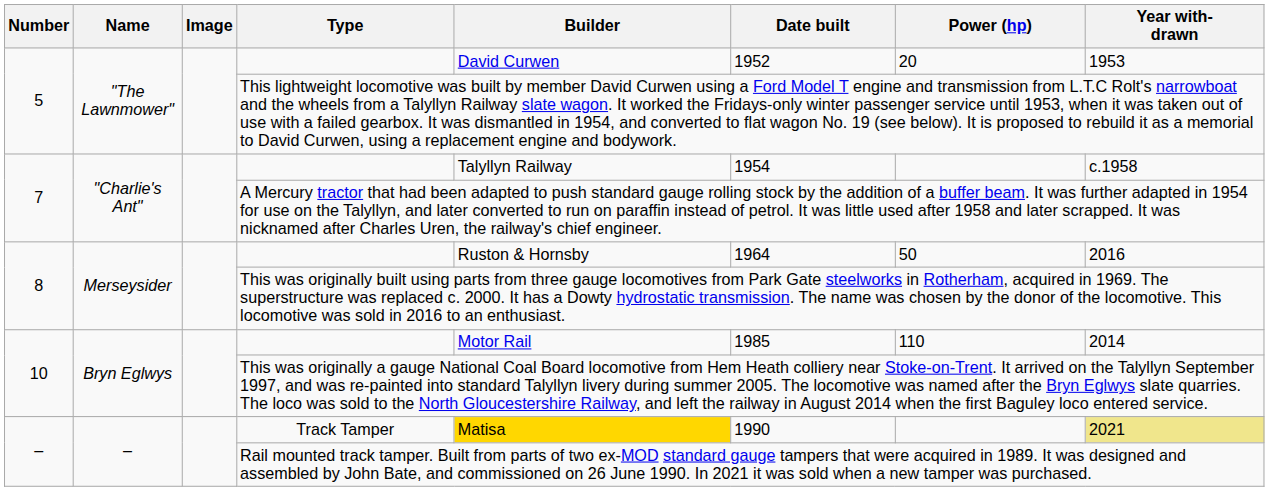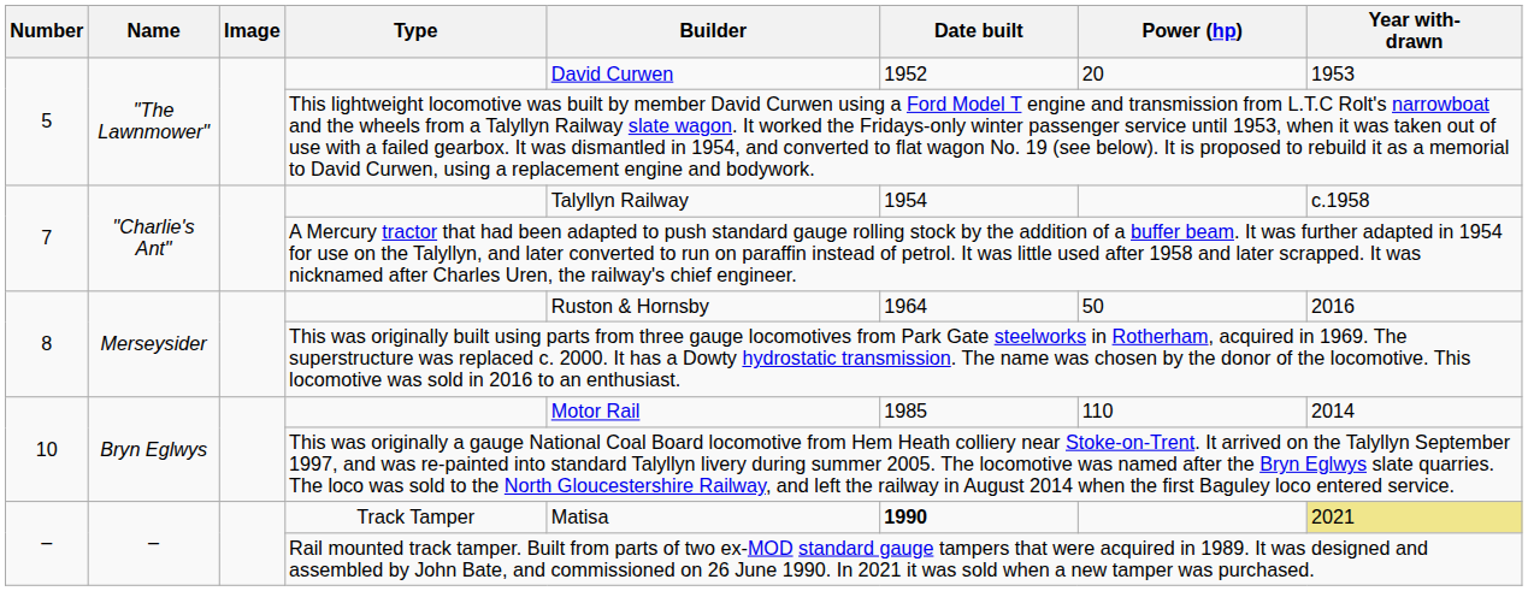Track Tamper | Builder: gold background -> no background
Track Tamper | Date built: normal -> bold
